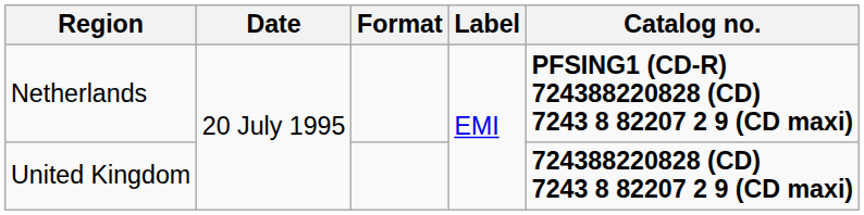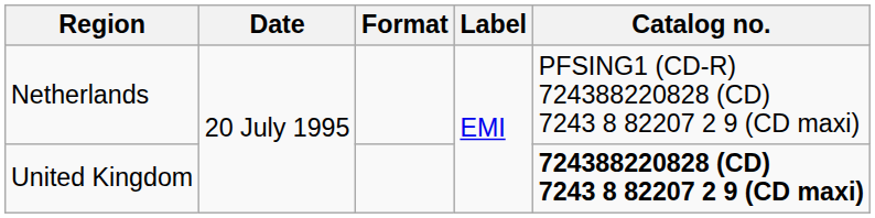Netherlands | Catalog no.: bold -> normal
